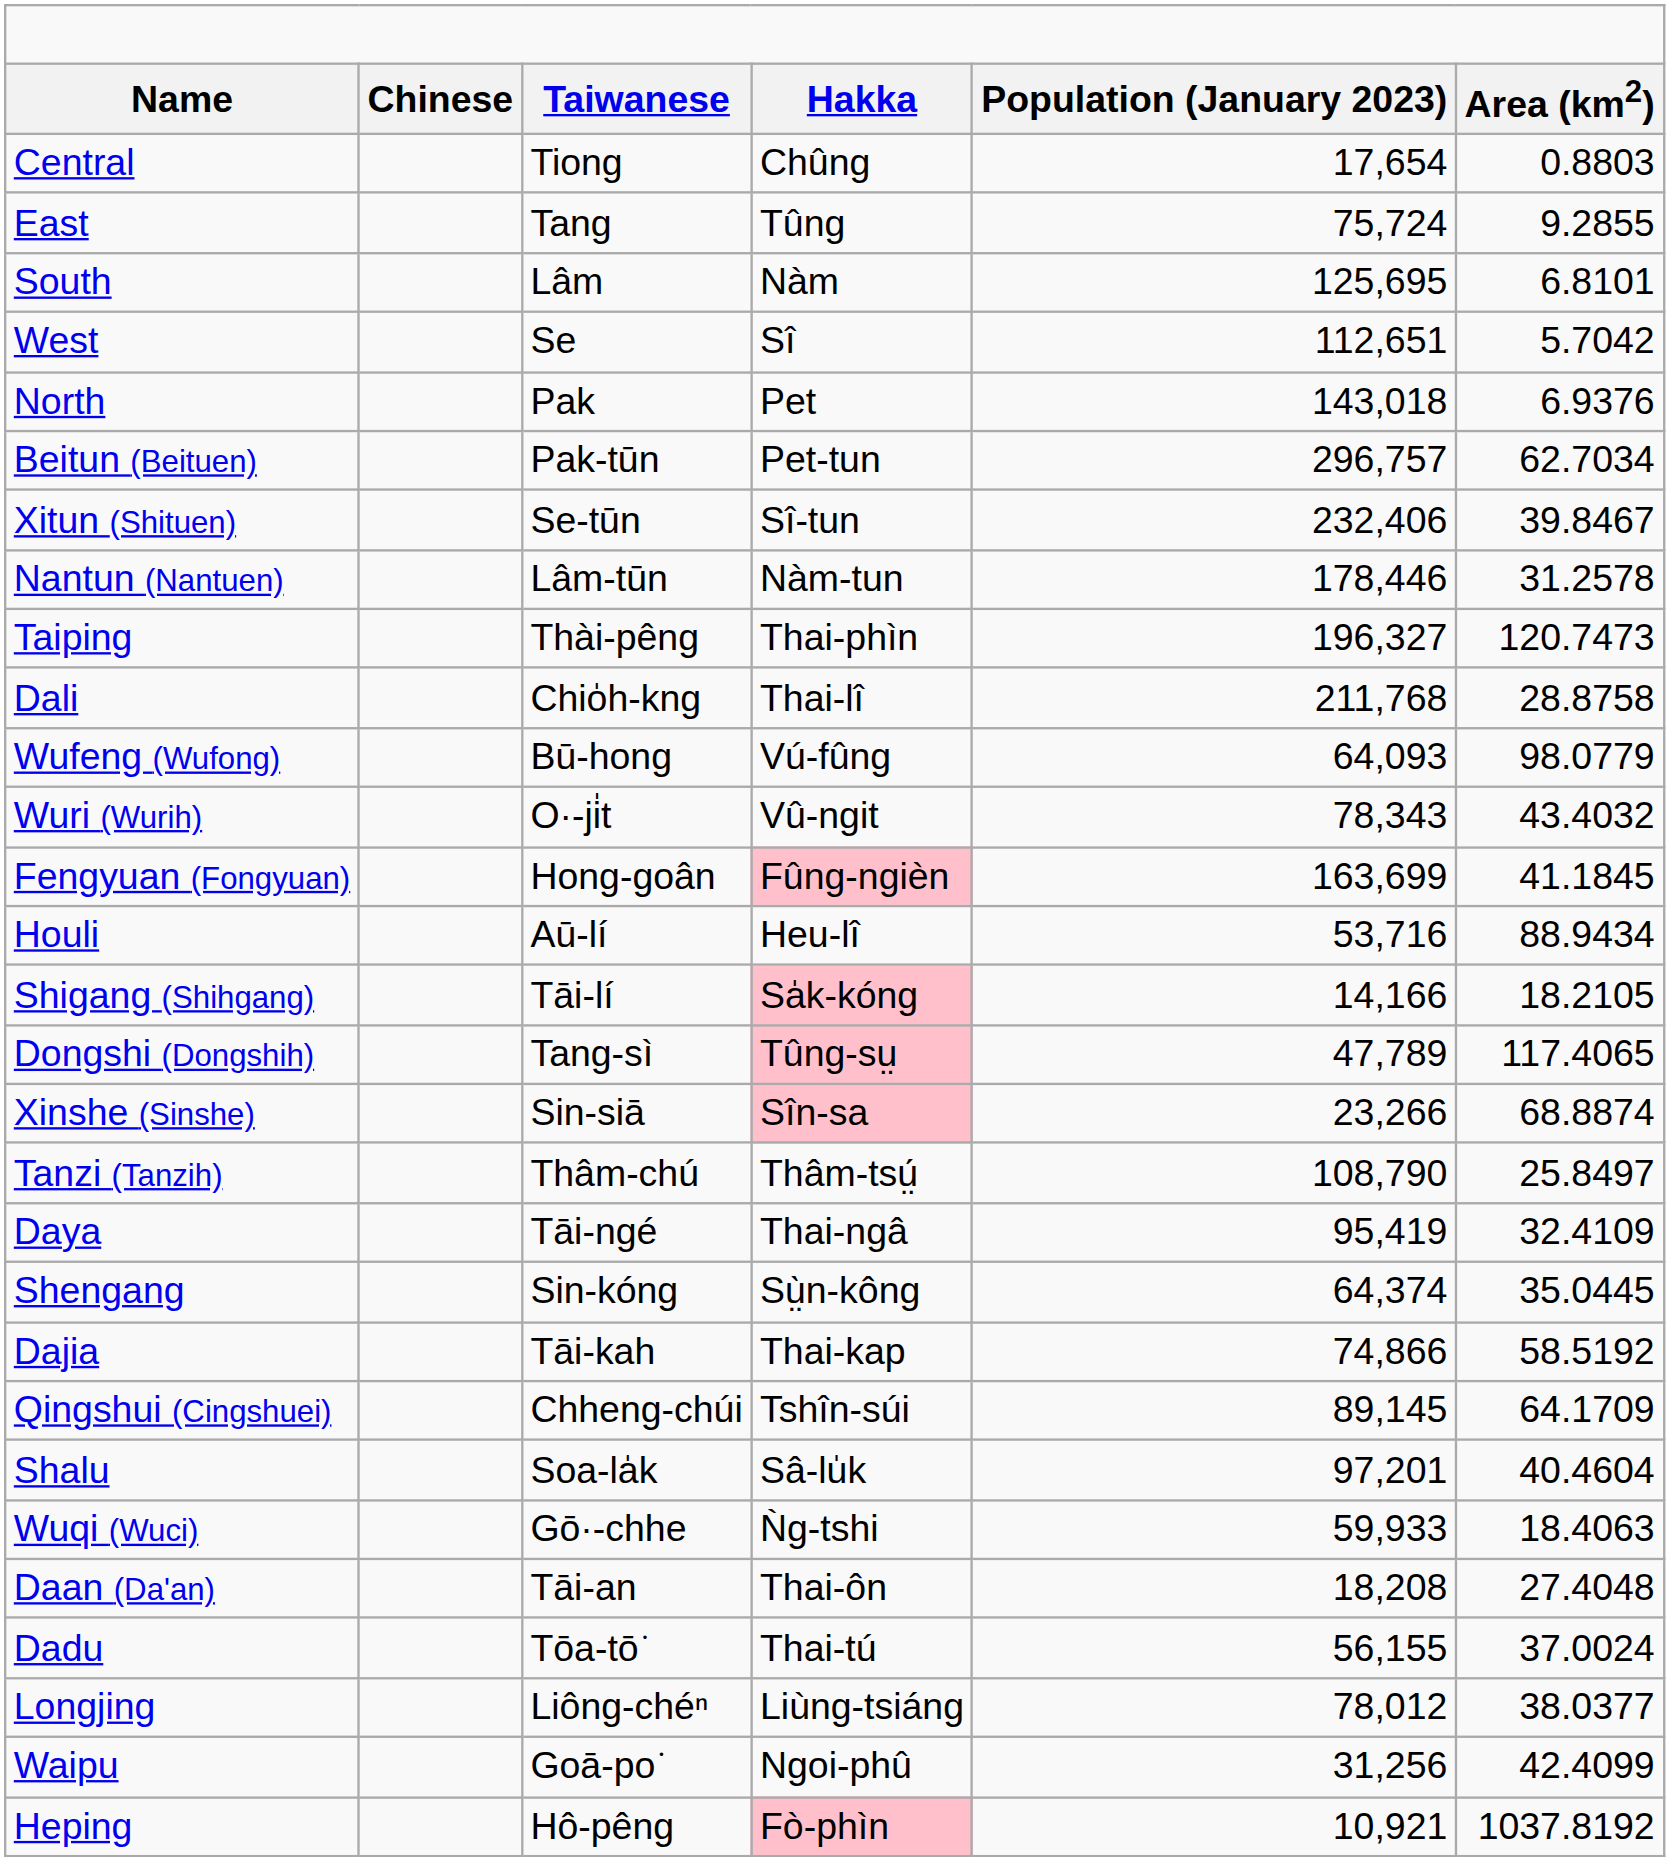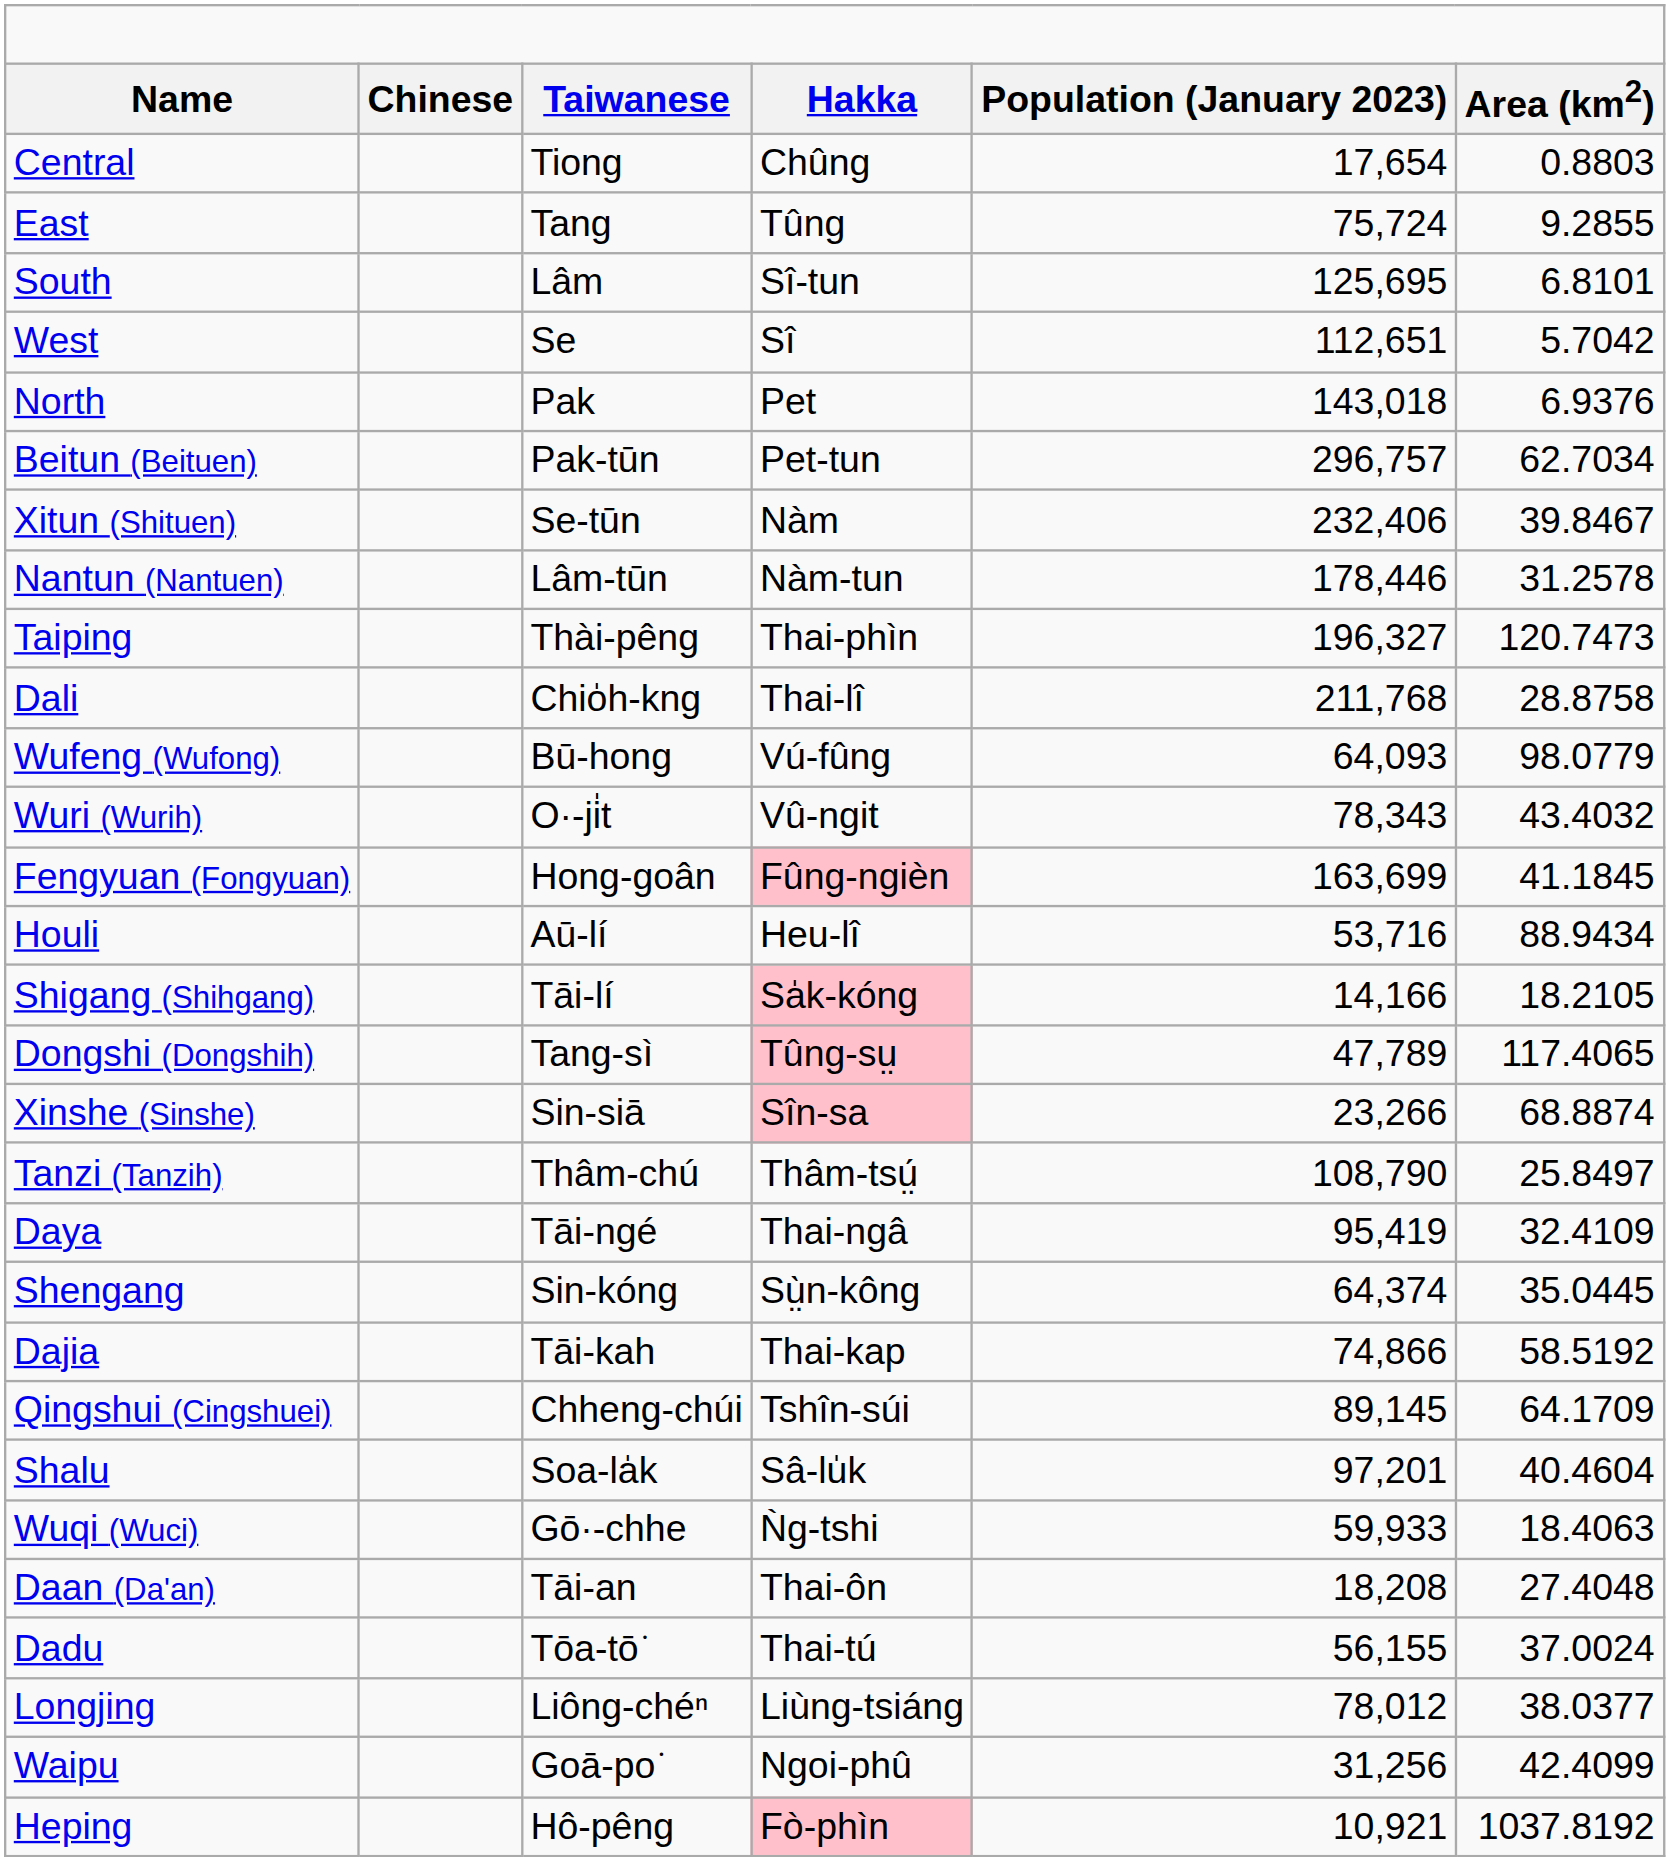South | column 4: Nàm -> Sî-tun
Xitun (Shituen) | column 4: Sî-tun -> Nàm
